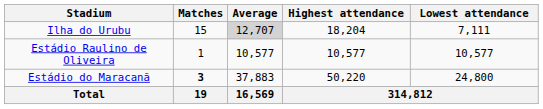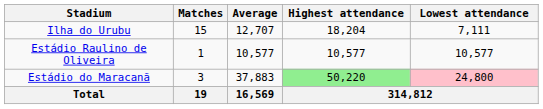Ilha do Urubu | Average: lightgrey background -> no background
Estádio do Maracanã | Matches: bold -> normal
Estádio do Maracanã | Highest attendance: no background -> lightgreen background
Estádio do Maracanã | Lowest attendance: no background -> pink background
